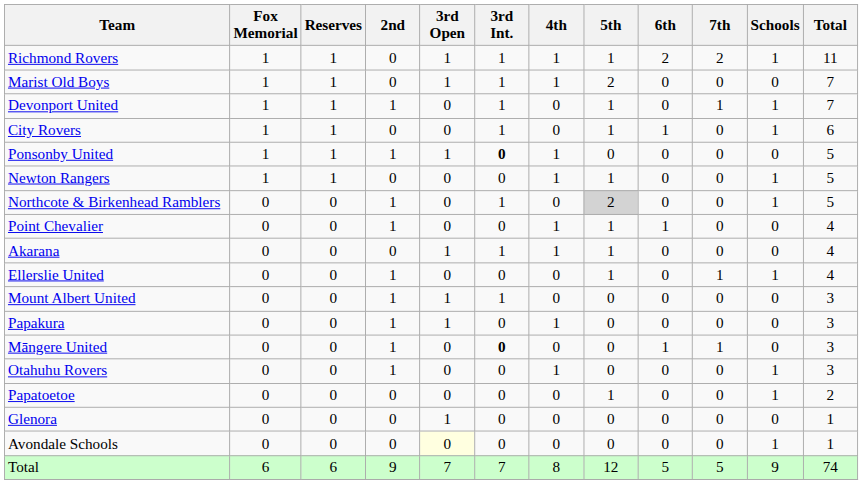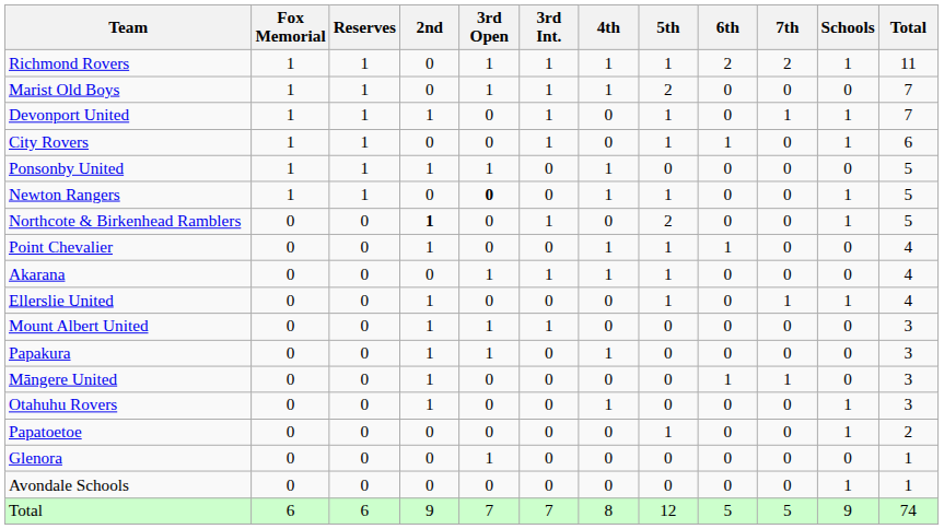Ponsonby United | 3rd Int.: bold -> normal
Newton Rangers | 3rd Open: normal -> bold
Northcote & Birkenhead Ramblers | 2nd: normal -> bold
Northcote & Birkenhead Ramblers | 5th: lightgrey background -> no background
Māngere United | 3rd Int.: bold -> normal
Avondale Schools | 3rd Open: lightyellow background -> no background
